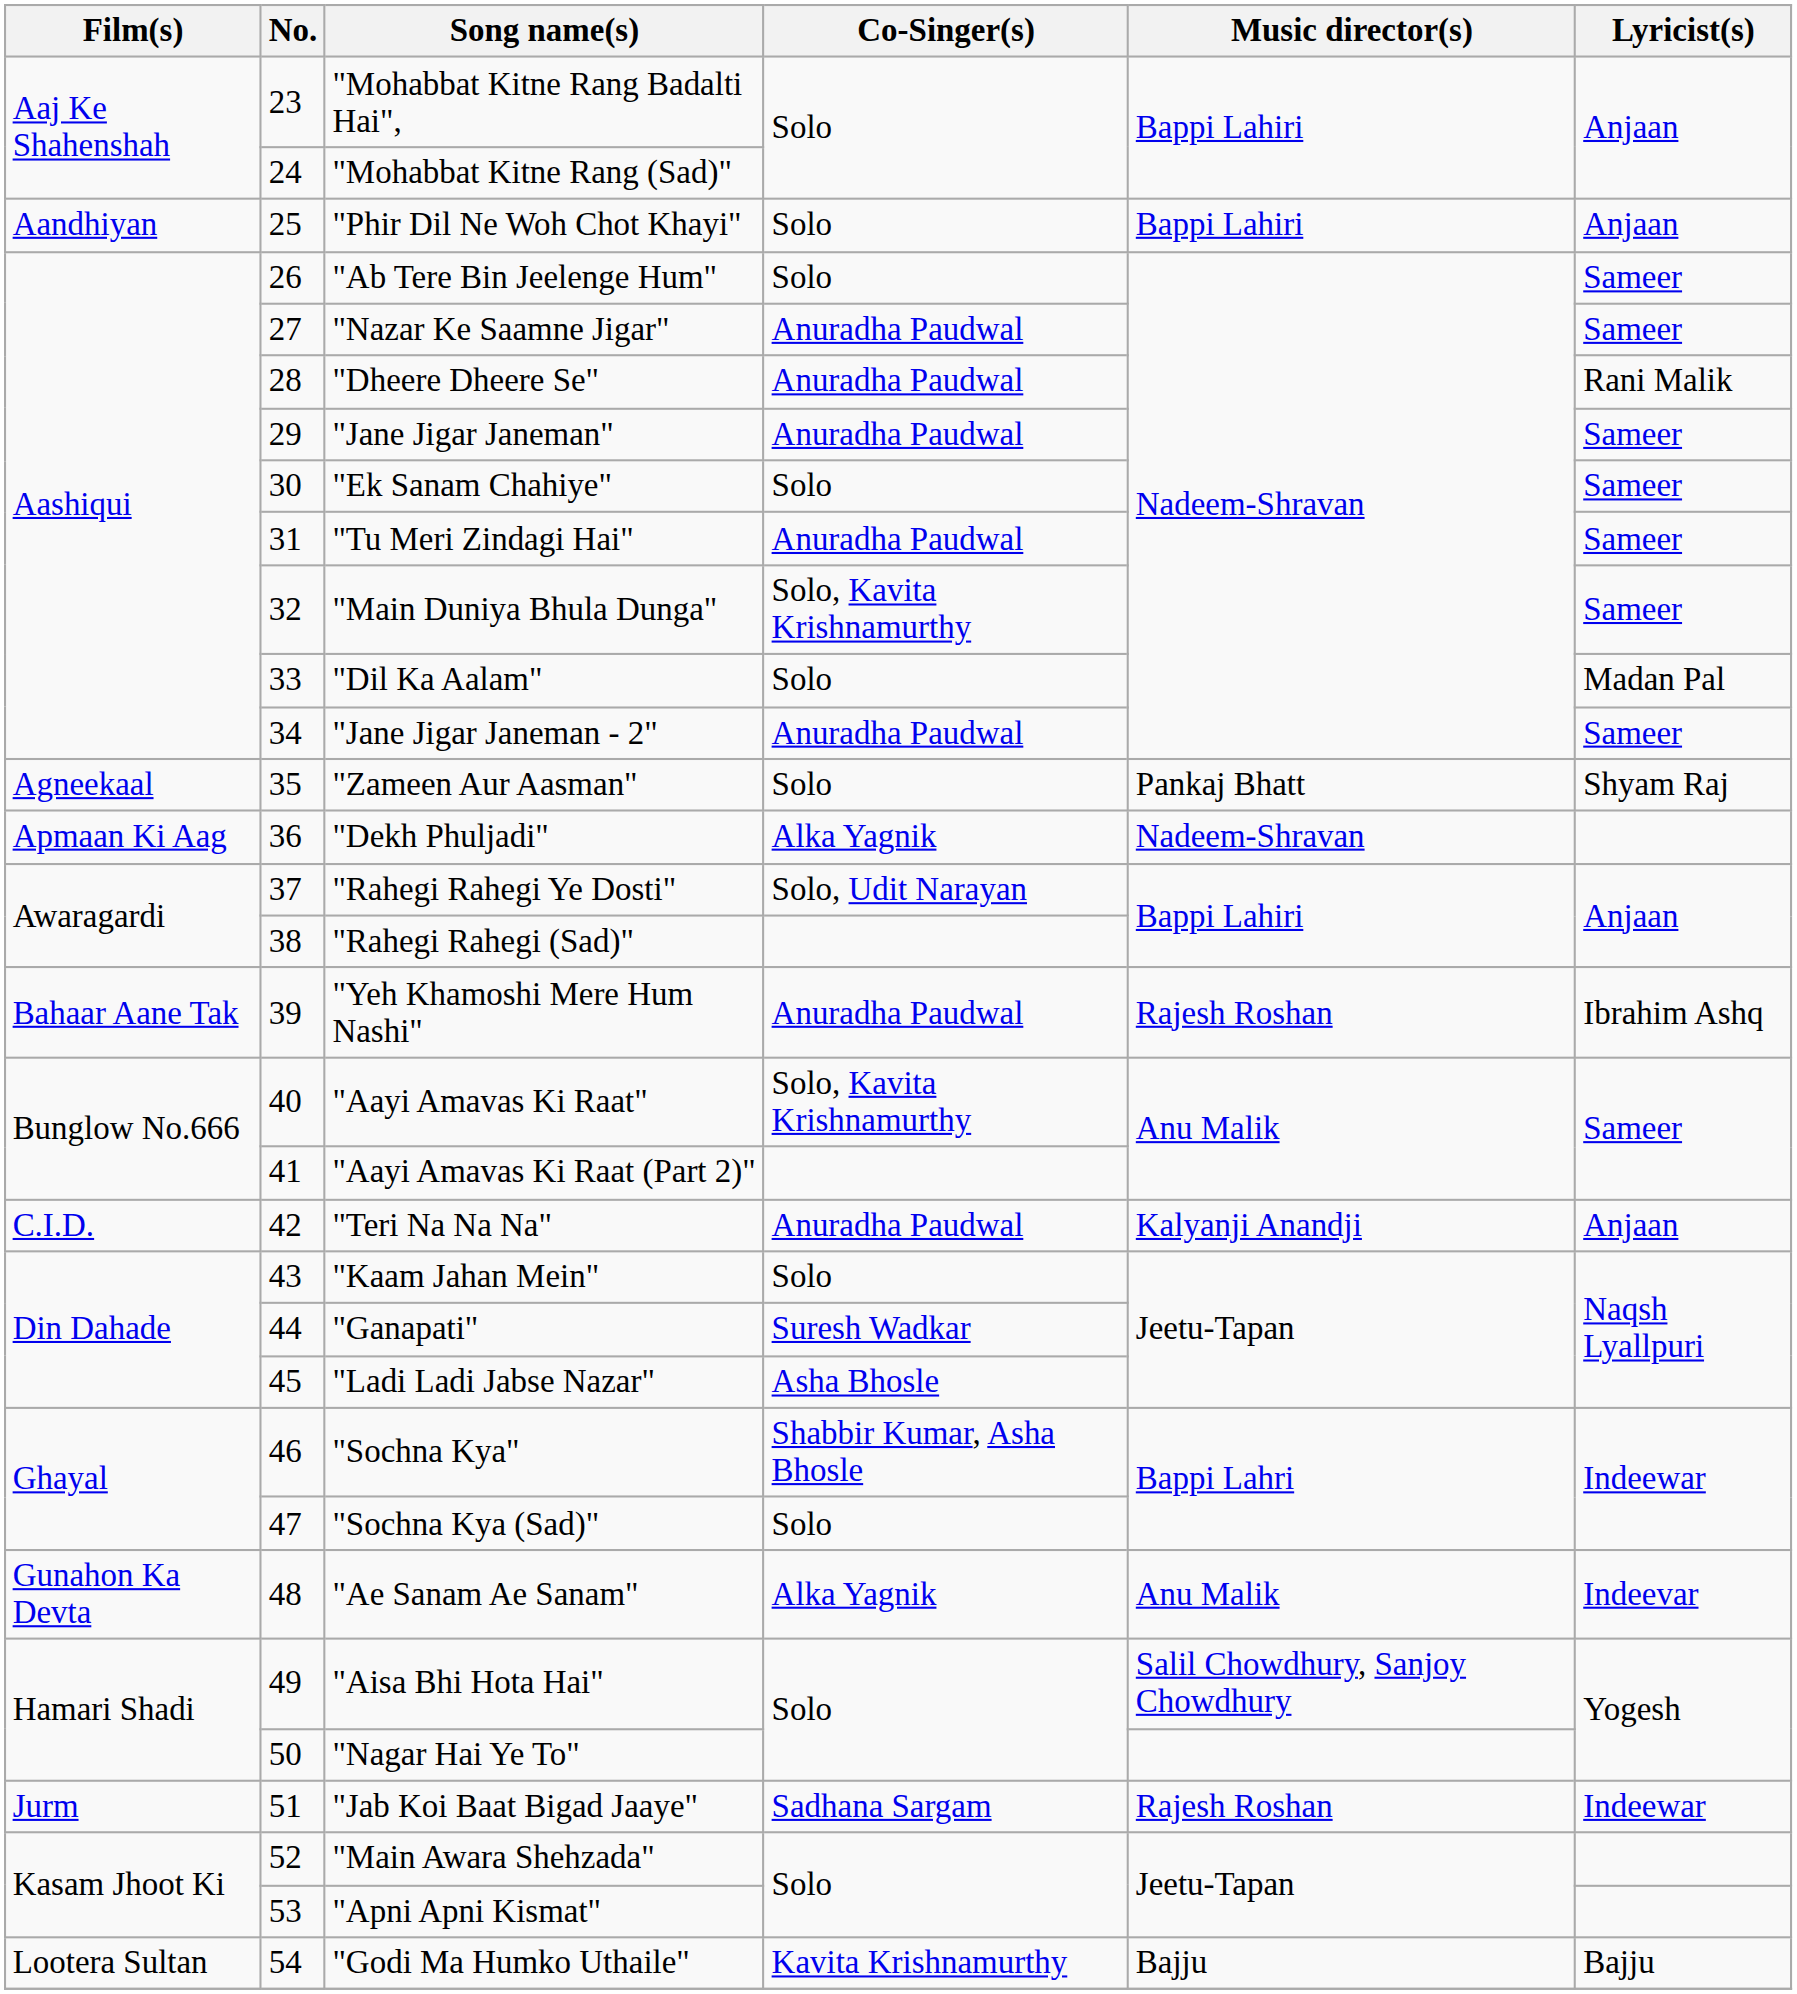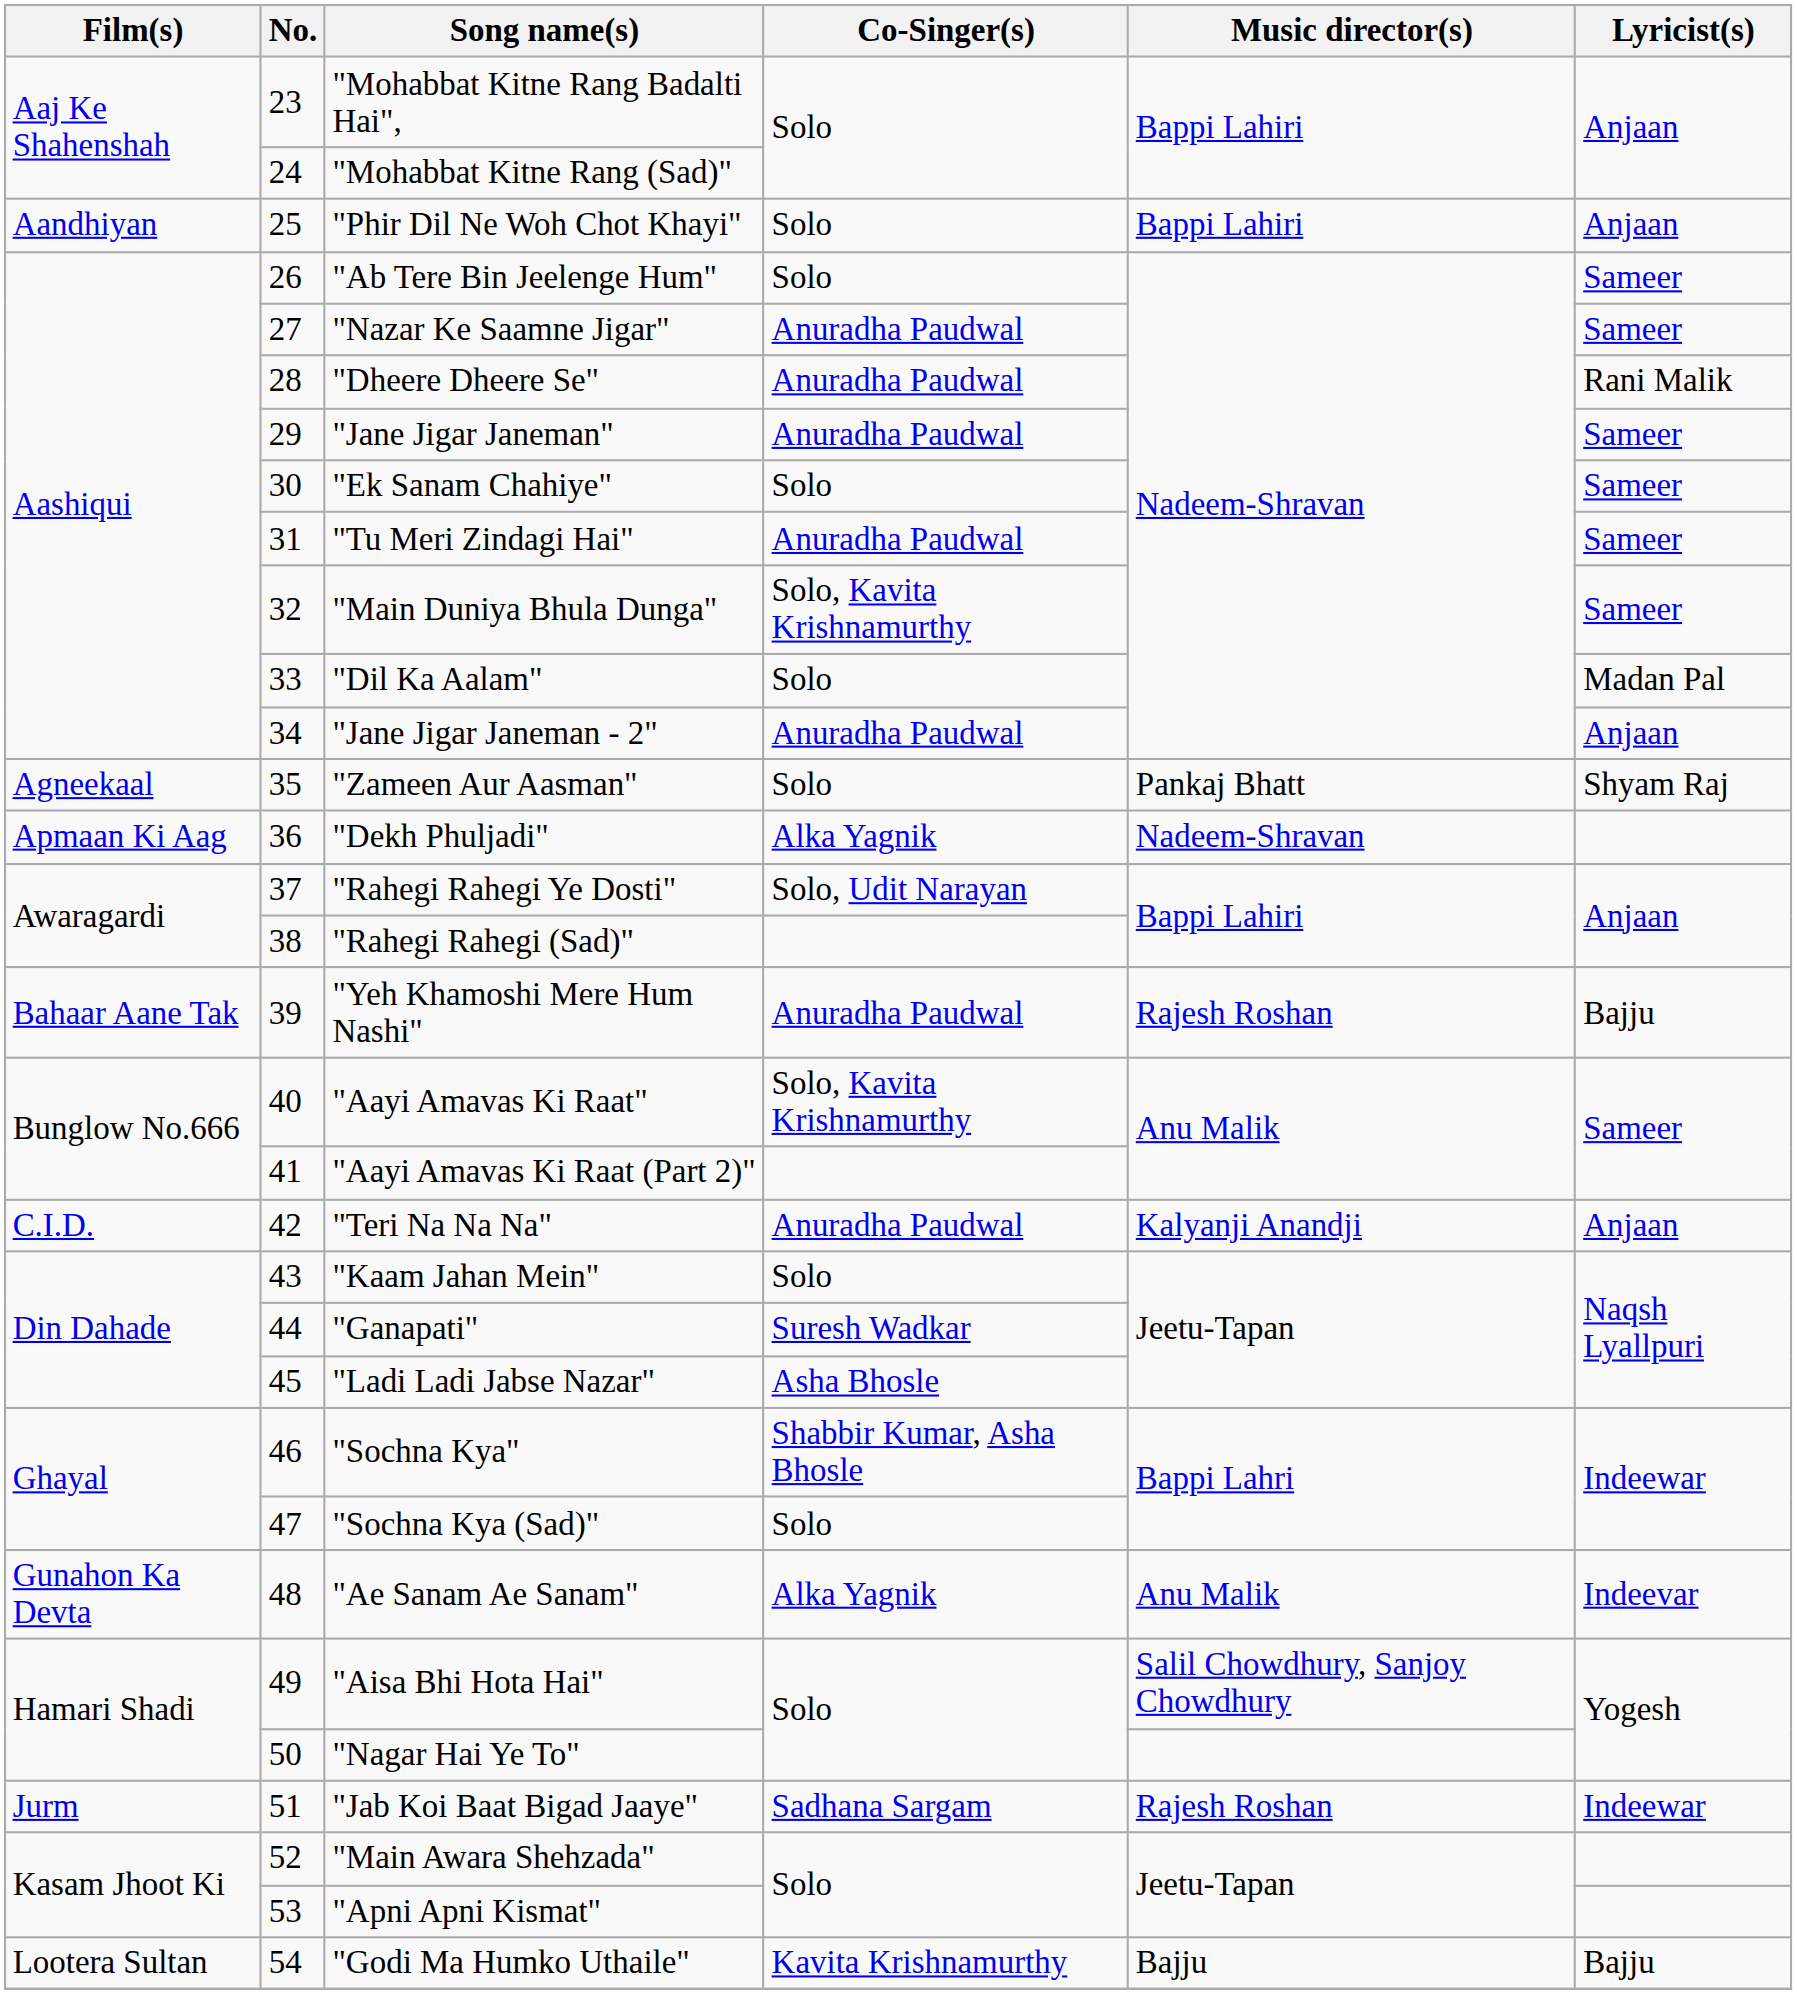"Jane Jigar Janeman - 2" | Lyricist(s): Sameer -> Anjaan
"Yeh Khamoshi Mere Hum Nashi" | Lyricist(s): Ibrahim Ashq -> Bajju
